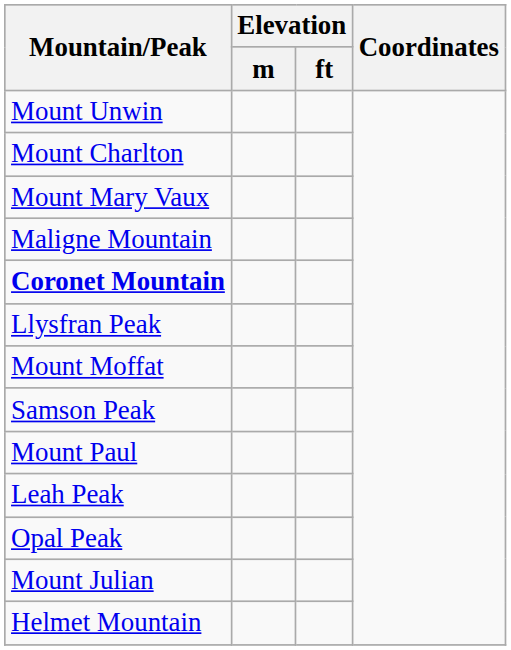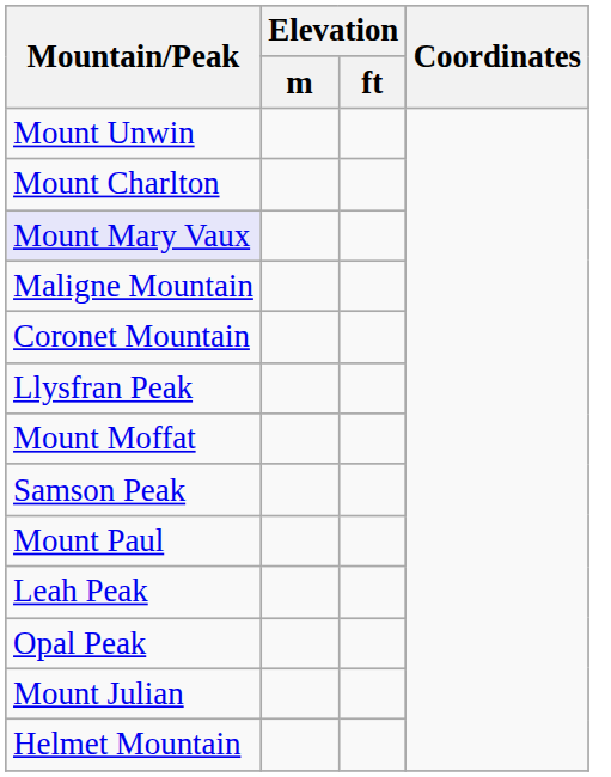Mount Mary Vaux | Mountain/Peak: no background -> lavender background
Coronet Mountain | Mountain/Peak: bold -> normal
